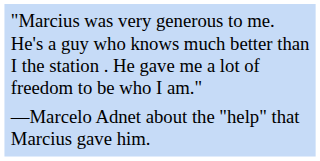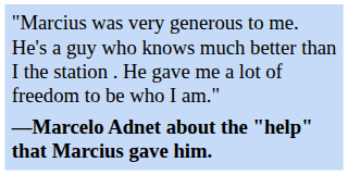row 2 | column 1: normal -> bold
